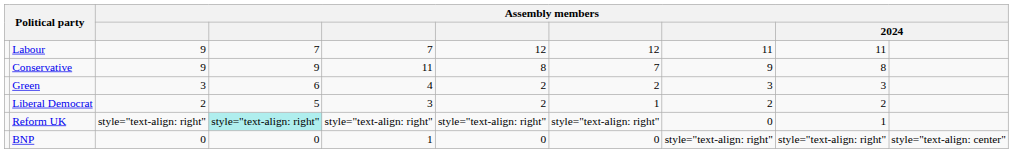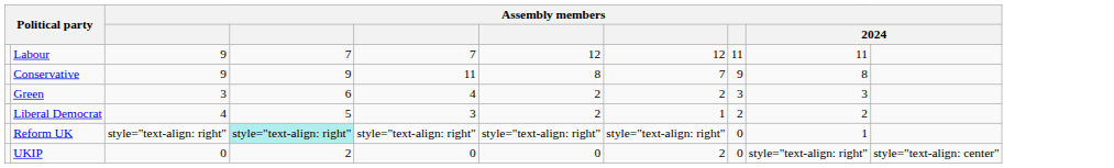Liberal Democrat | column 3: 2 -> 4
+ row: UKIP | 0 | 2 | 0 | 0 | 2 | 0 | style="text-align: right" | style="text-align: center"
- row: BNP | 0 | 0 | 1 | 0 | 0 | style="text-align: right" | style="text-align: right" | style="text-align: center"
